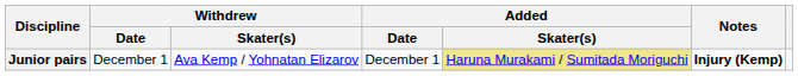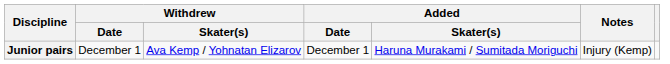Junior pairs | Added / Skater(s): khaki background -> no background
Junior pairs | Notes: bold -> normal
